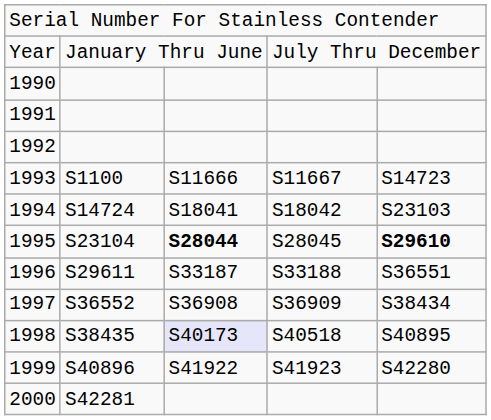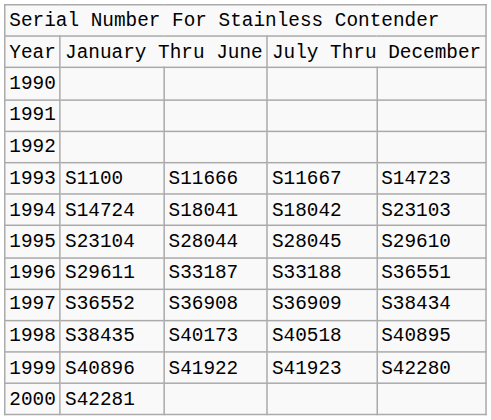1995 | column 3: bold -> normal
1995 | column 5: bold -> normal
1998 | column 3: lavender background -> no background
